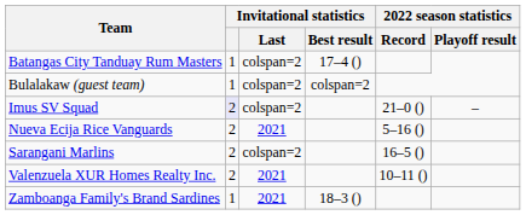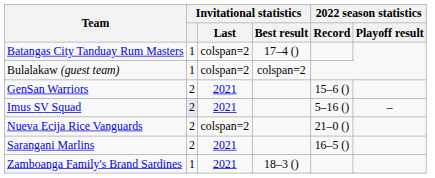+ row: GenSan Warriors | 2 | 2021 | 15–6 ()
Imus SV Squad | Invitational statistics / Last: colspan=2 -> 2021
Imus SV Squad | 2022 season statistics / Record: 21–0 () -> 5–16 ()
Nueva Ecija Rice Vanguards | Invitational statistics / Last: 2021 -> colspan=2
Nueva Ecija Rice Vanguards | 2022 season statistics / Record: 5–16 () -> 21–0 ()
Sarangani Marlins | Invitational statistics / Last: colspan=2 -> 2021
- row: Valenzuela XUR Homes Realty Inc. | 2 | 2021 | 10–11 ()
